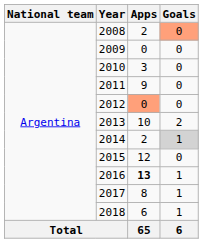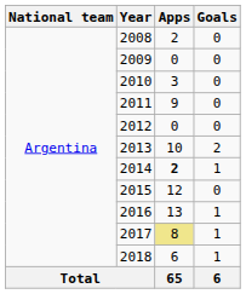2008 | Goals: lightsalmon background -> no background
2012 | Apps: lightsalmon background -> no background
2014 | Apps: normal -> bold
2014 | Goals: lightgrey background -> no background
2016 | Apps: bold -> normal
2017 | Apps: no background -> khaki background
